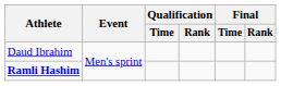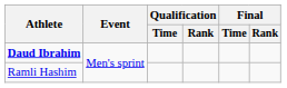Daud Ibrahim | Athlete: normal -> bold
Ramli Hashim | Athlete: bold -> normal
